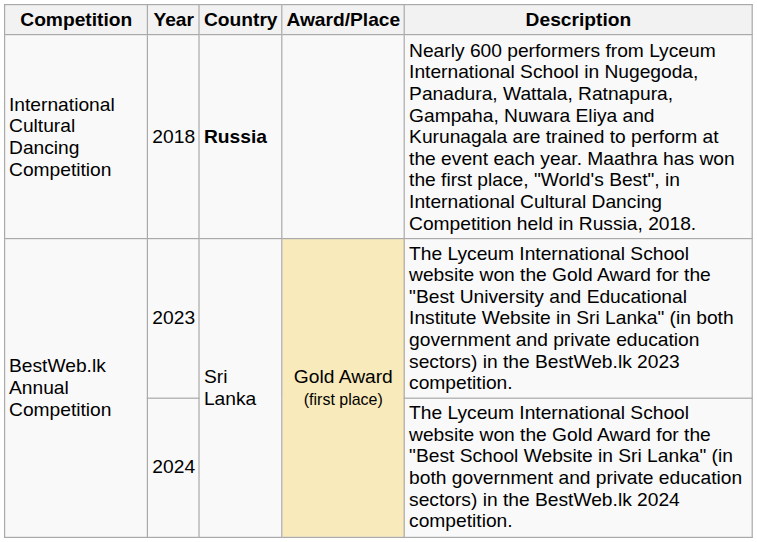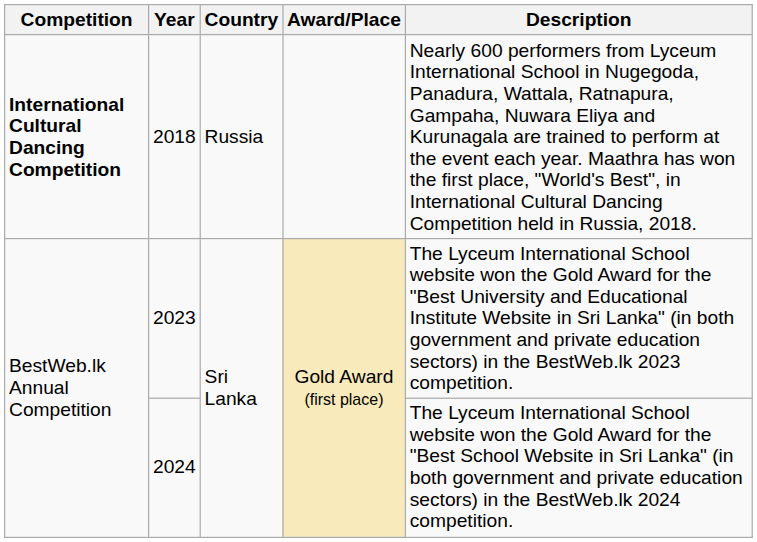2018 | Competition: normal -> bold
2018 | Country: bold -> normal
